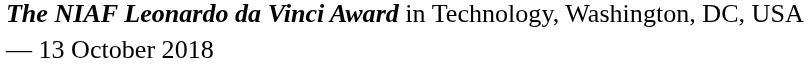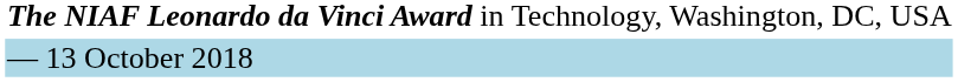row 2 | column 1: no background -> lightblue background
